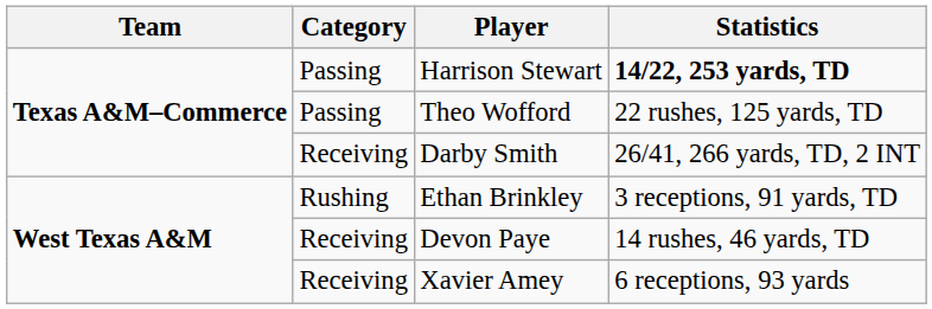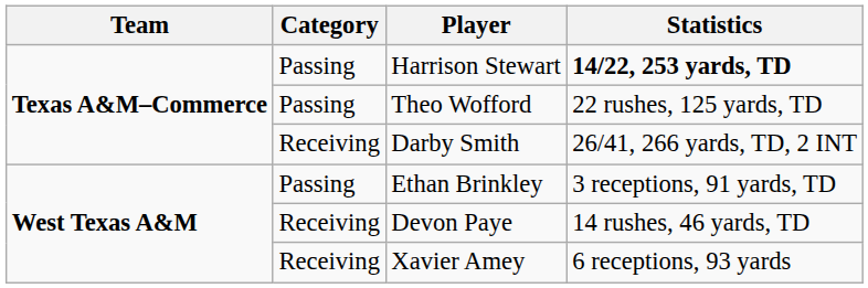Ethan Brinkley | Category: Rushing -> Passing
